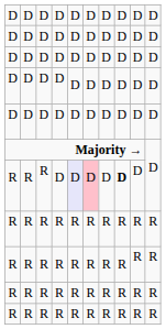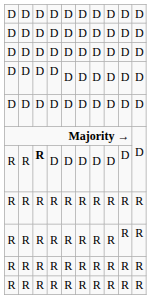R / D | column 3: normal -> bold
R / D | column 5: lavender background -> no background
R / D | column 6: pink background -> no background
R / D | column 8: bold -> normal
